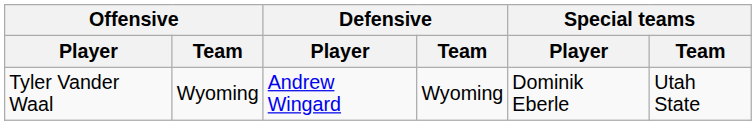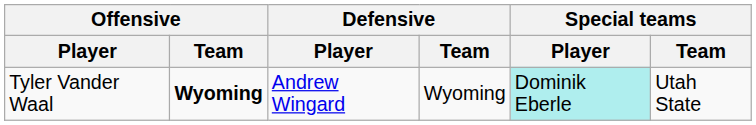Tyler Vander Waal | Offensive / Team: normal -> bold
Tyler Vander Waal | Special teams / Player: no background -> paleturquoise background
